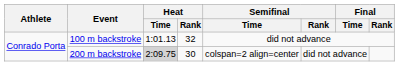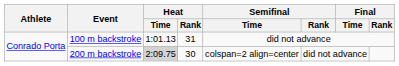100 m backstroke | Heat / Rank: 32 -> 31
